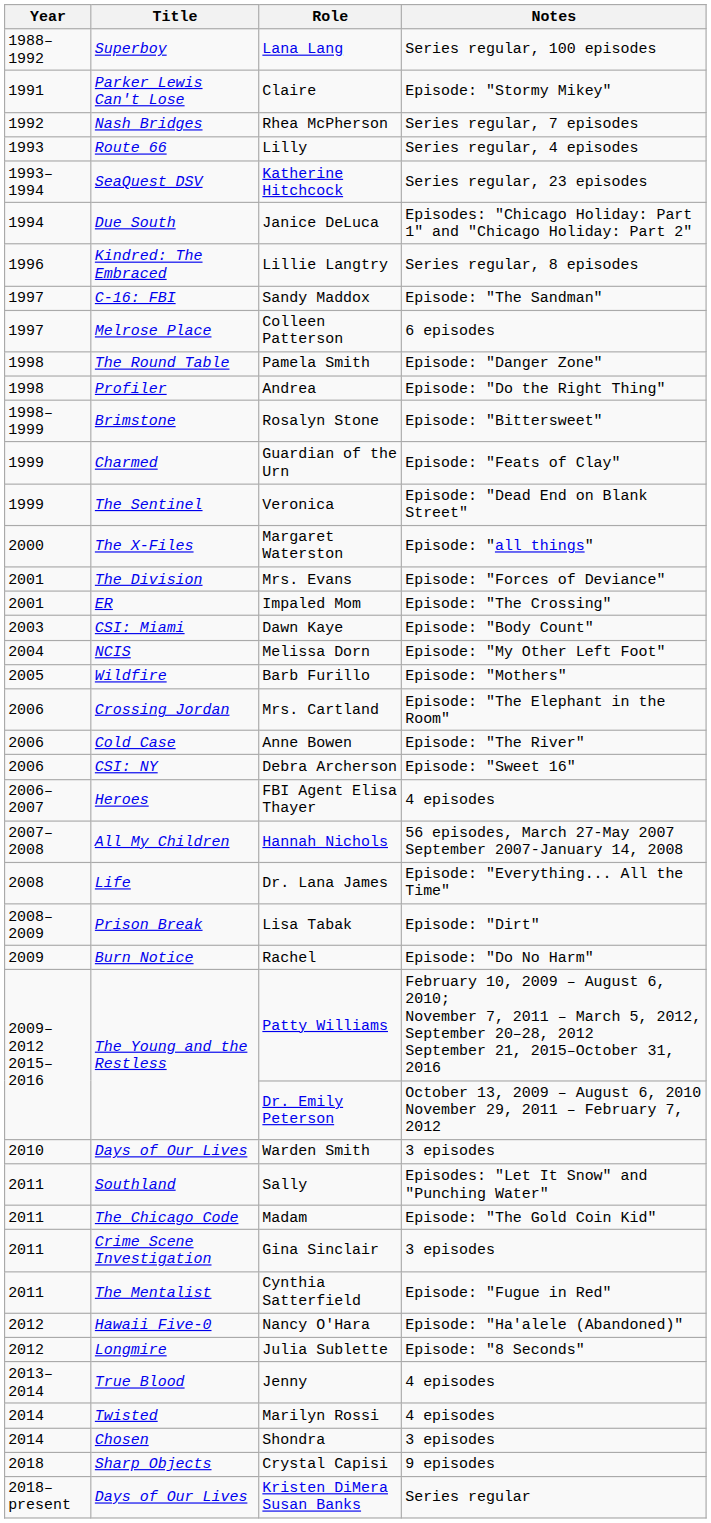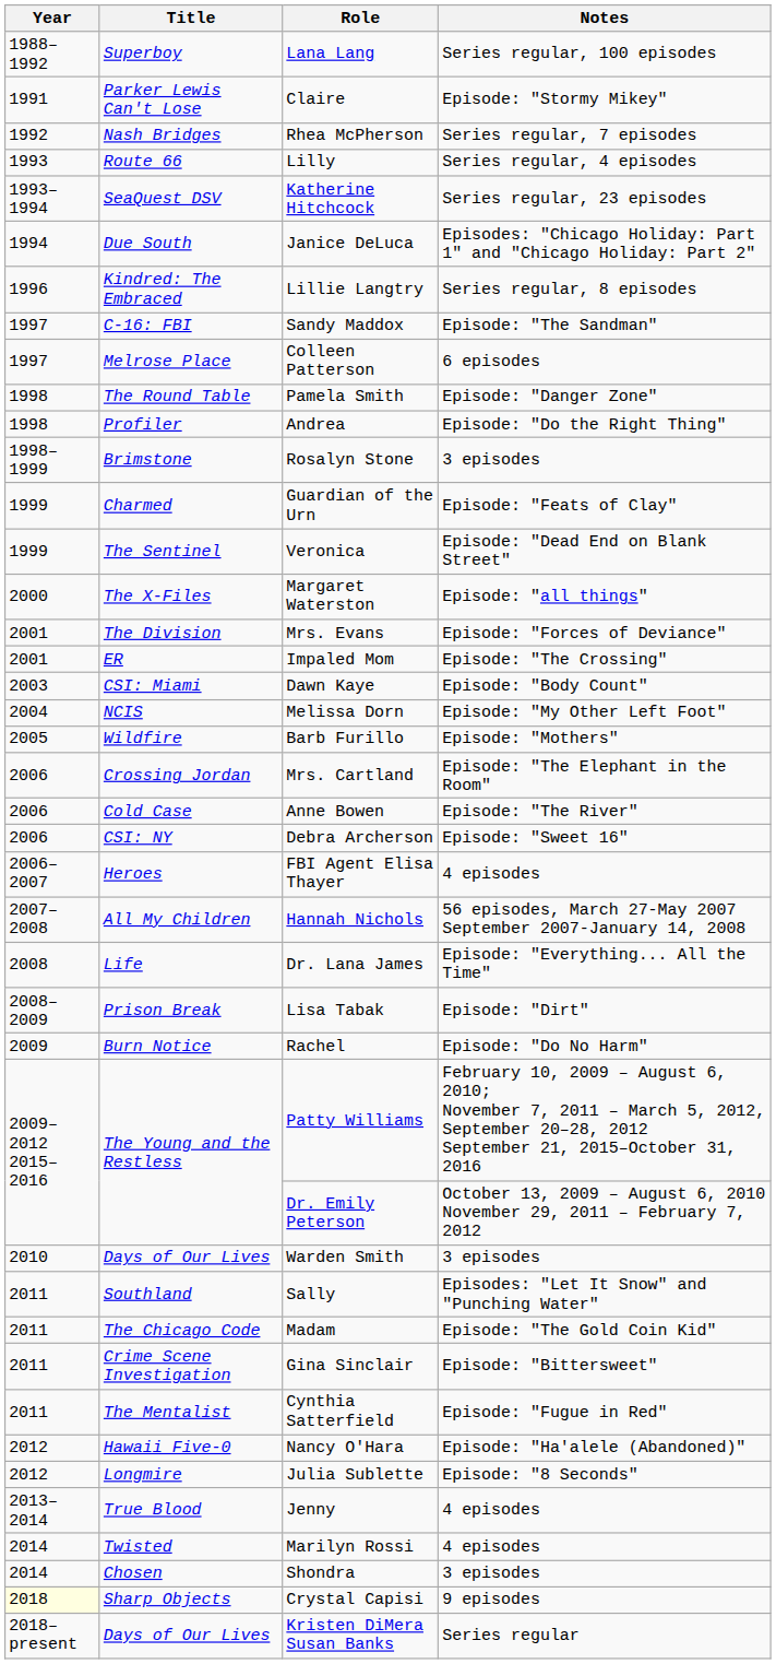Rosalyn Stone | Notes: Episode: "Bittersweet" -> 3 episodes
Gina Sinclair | Notes: 3 episodes -> Episode: "Bittersweet"
Crystal Capisi | Year: no background -> lightyellow background
